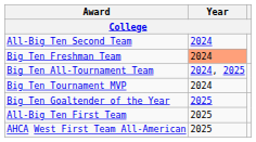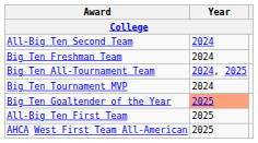Big Ten Freshman Team | Year: lightsalmon background -> no background
Big Ten Goaltender of the Year | Year: no background -> lightsalmon background
